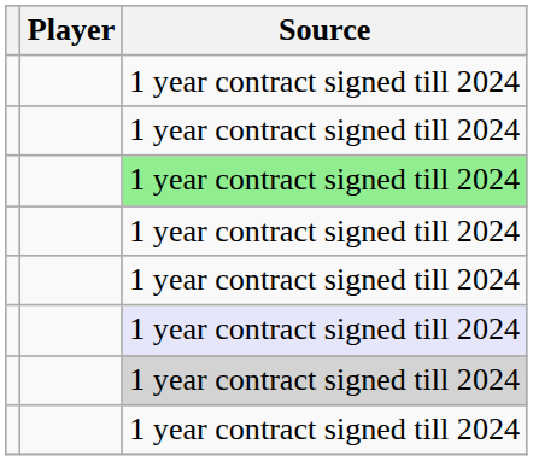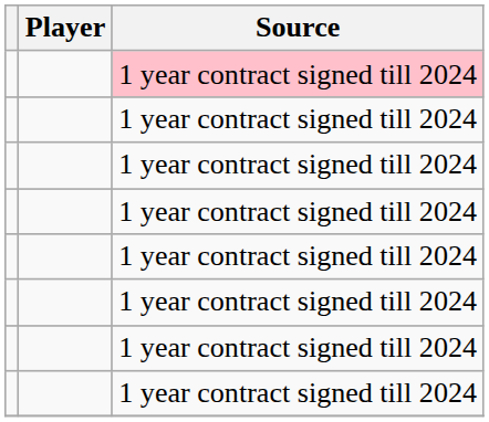row 2 | Source: no background -> pink background
row 4 | Source: lightgreen background -> no background
row 7 | Source: lavender background -> no background
row 8 | Source: lightgrey background -> no background
